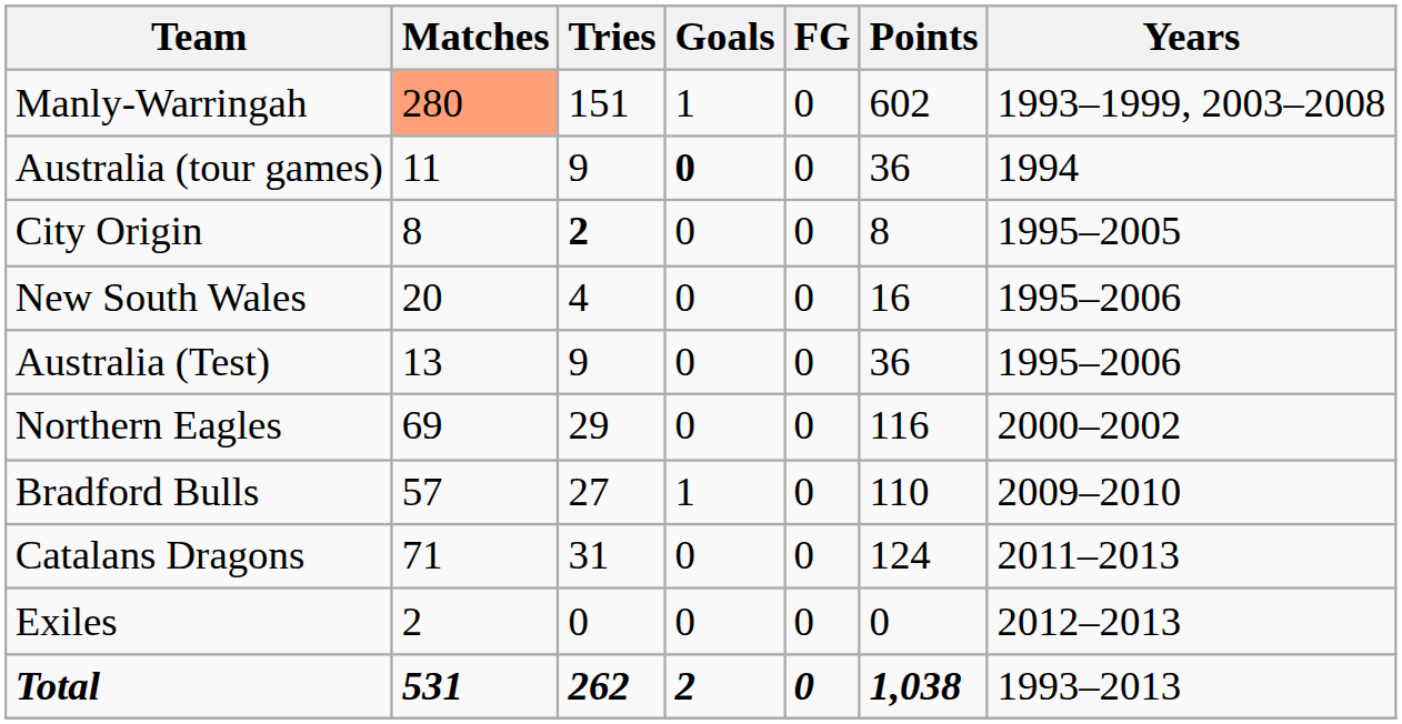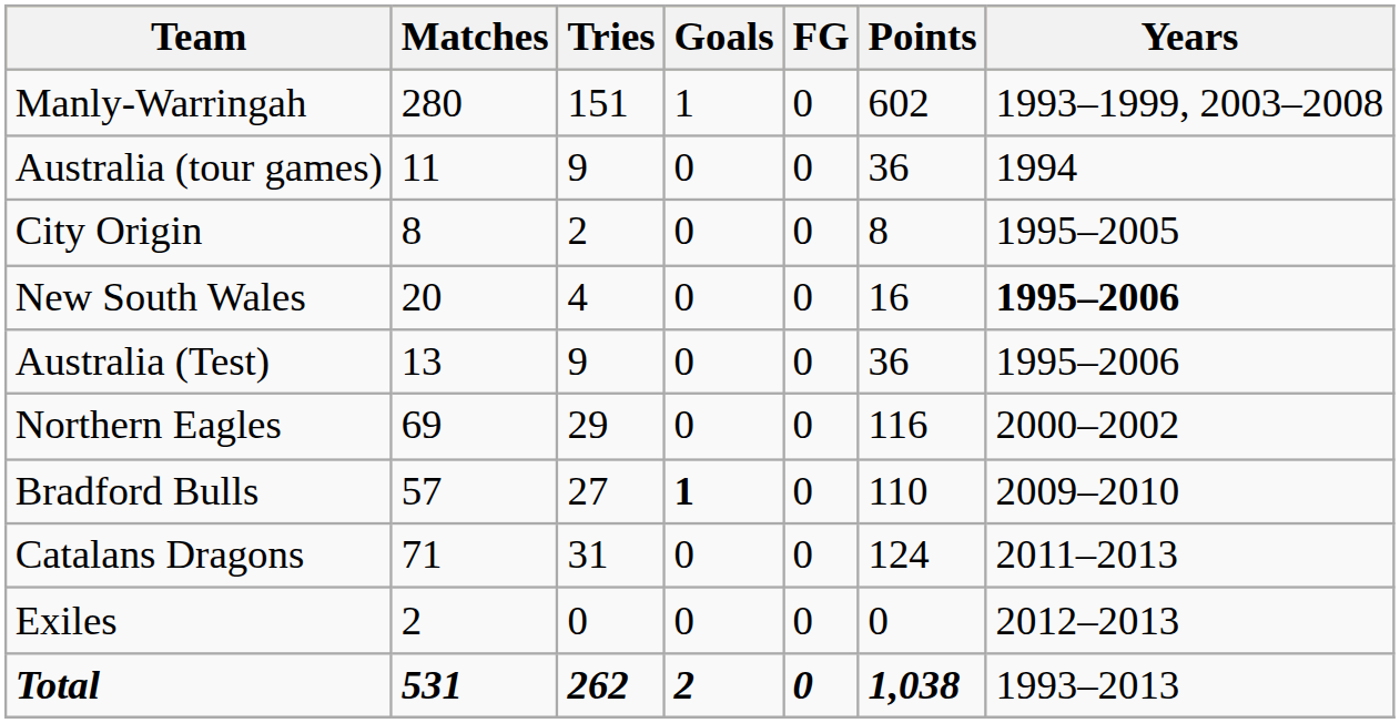Manly-Warringah | Matches: lightsalmon background -> no background
Australia (tour games) | Goals: bold -> normal
City Origin | Tries: bold -> normal
New South Wales | Years: normal -> bold
Bradford Bulls | Goals: normal -> bold
